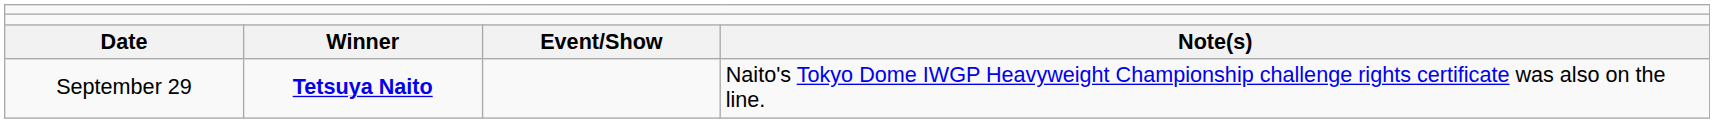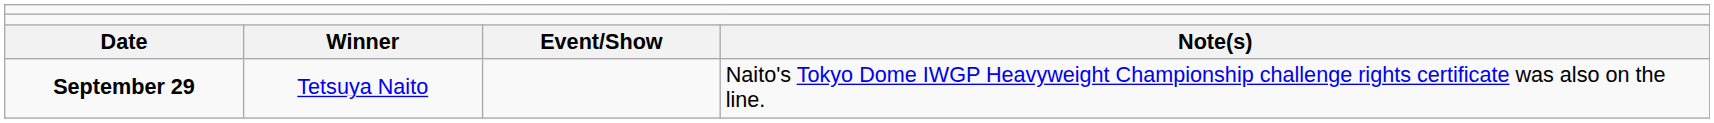September 29 | column 1: normal -> bold
September 29 | column 2: bold -> normal
